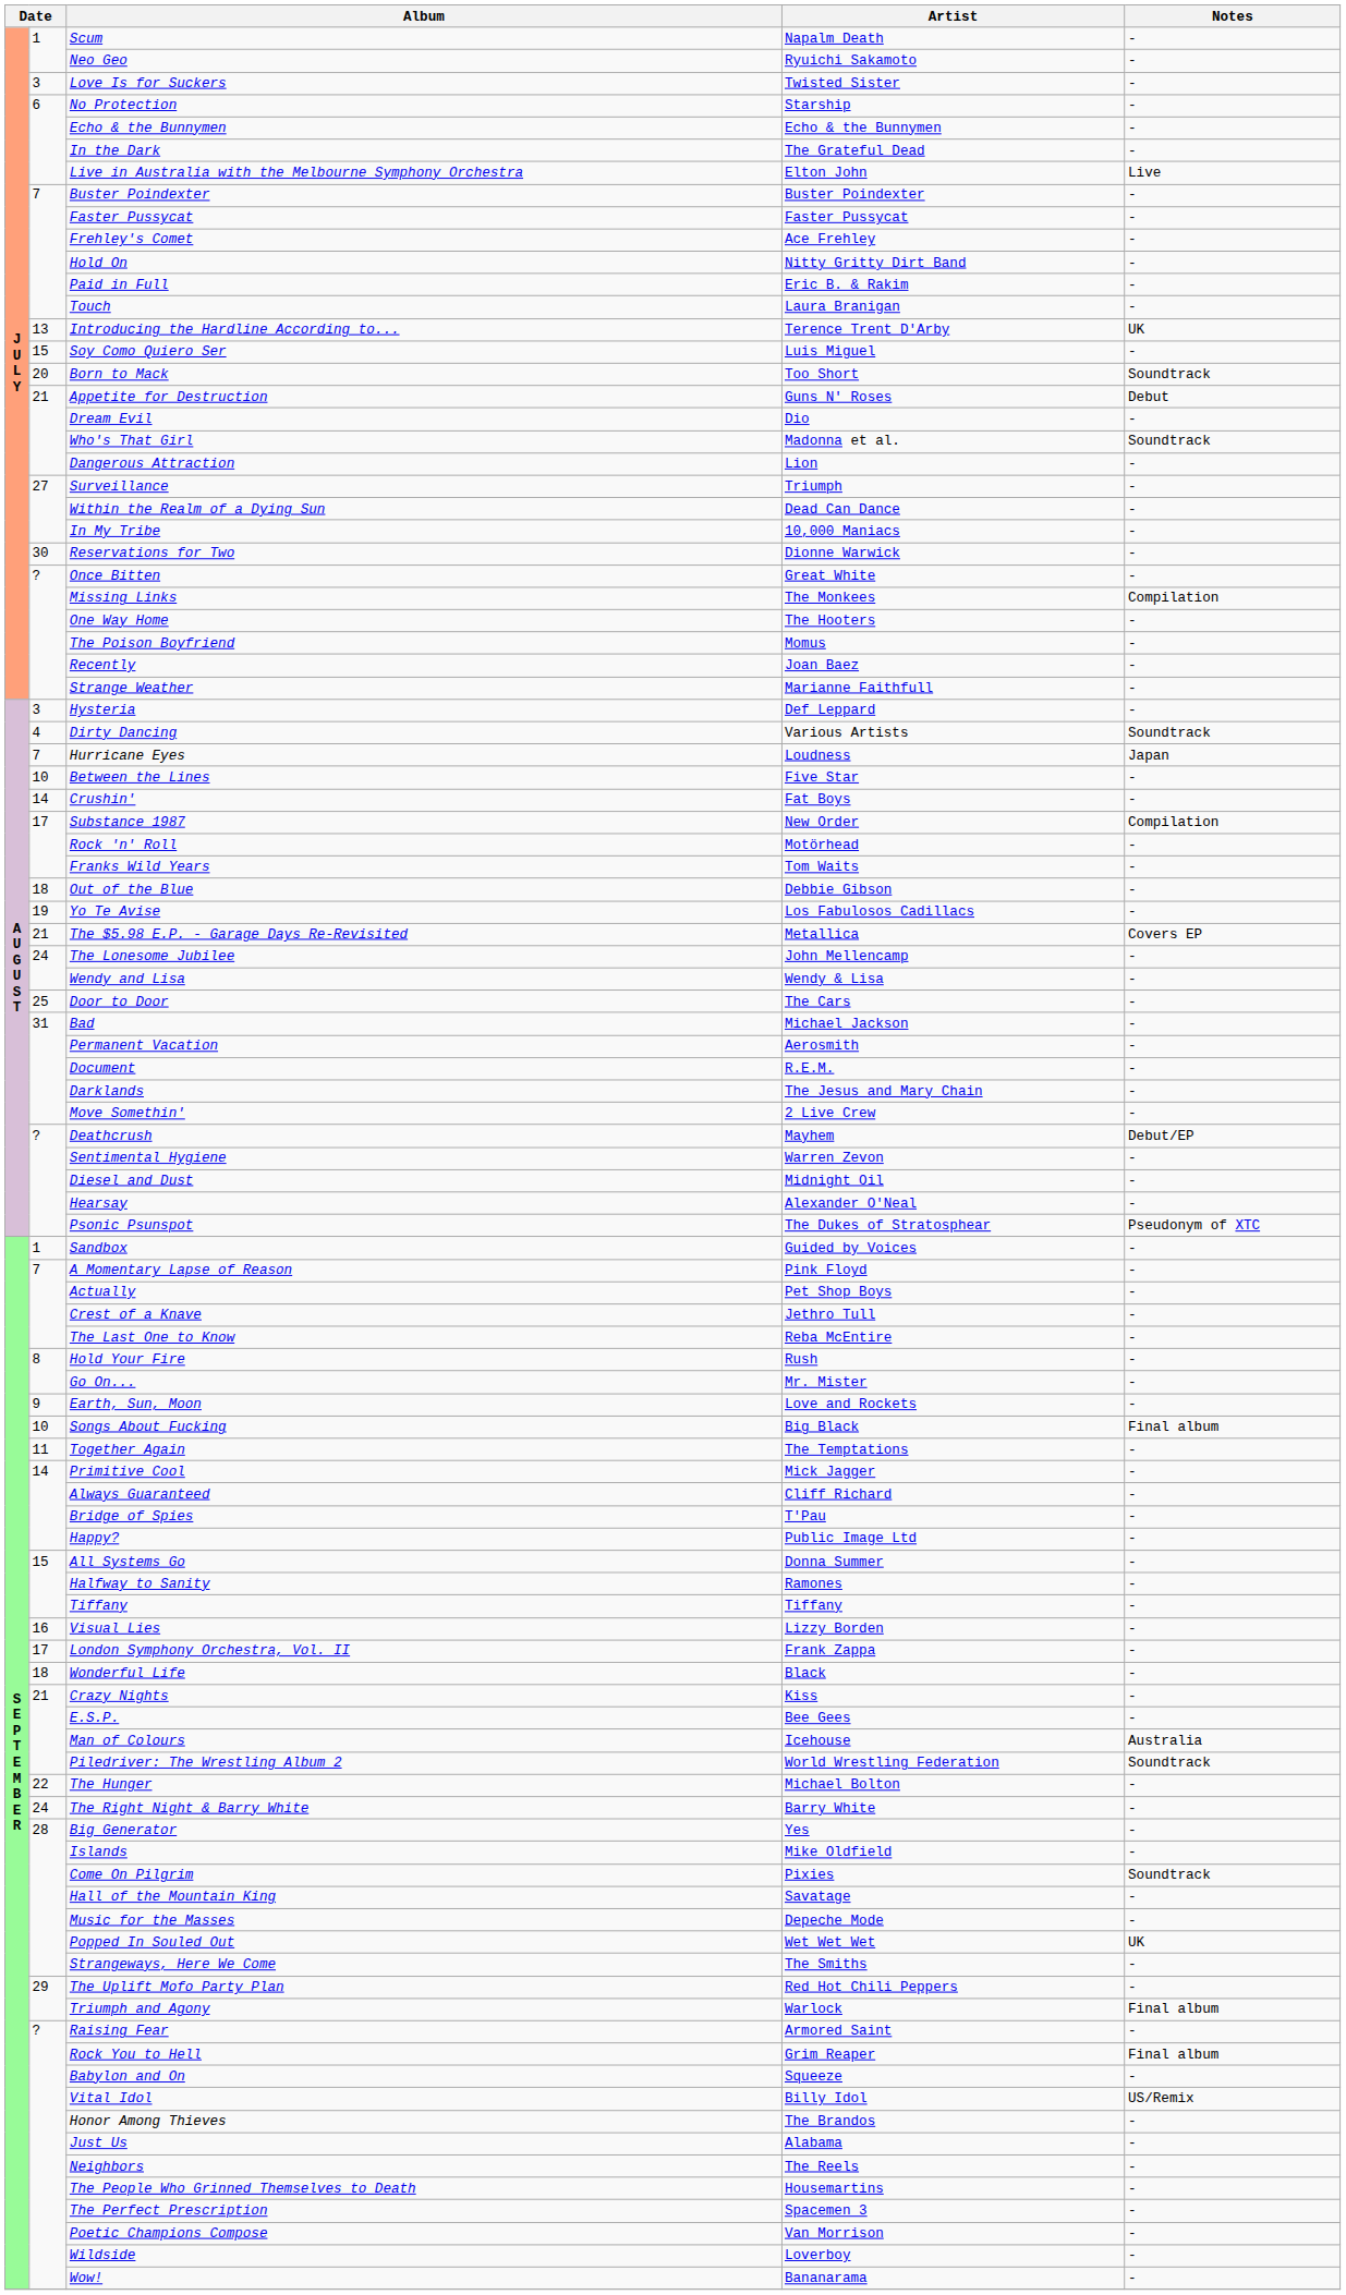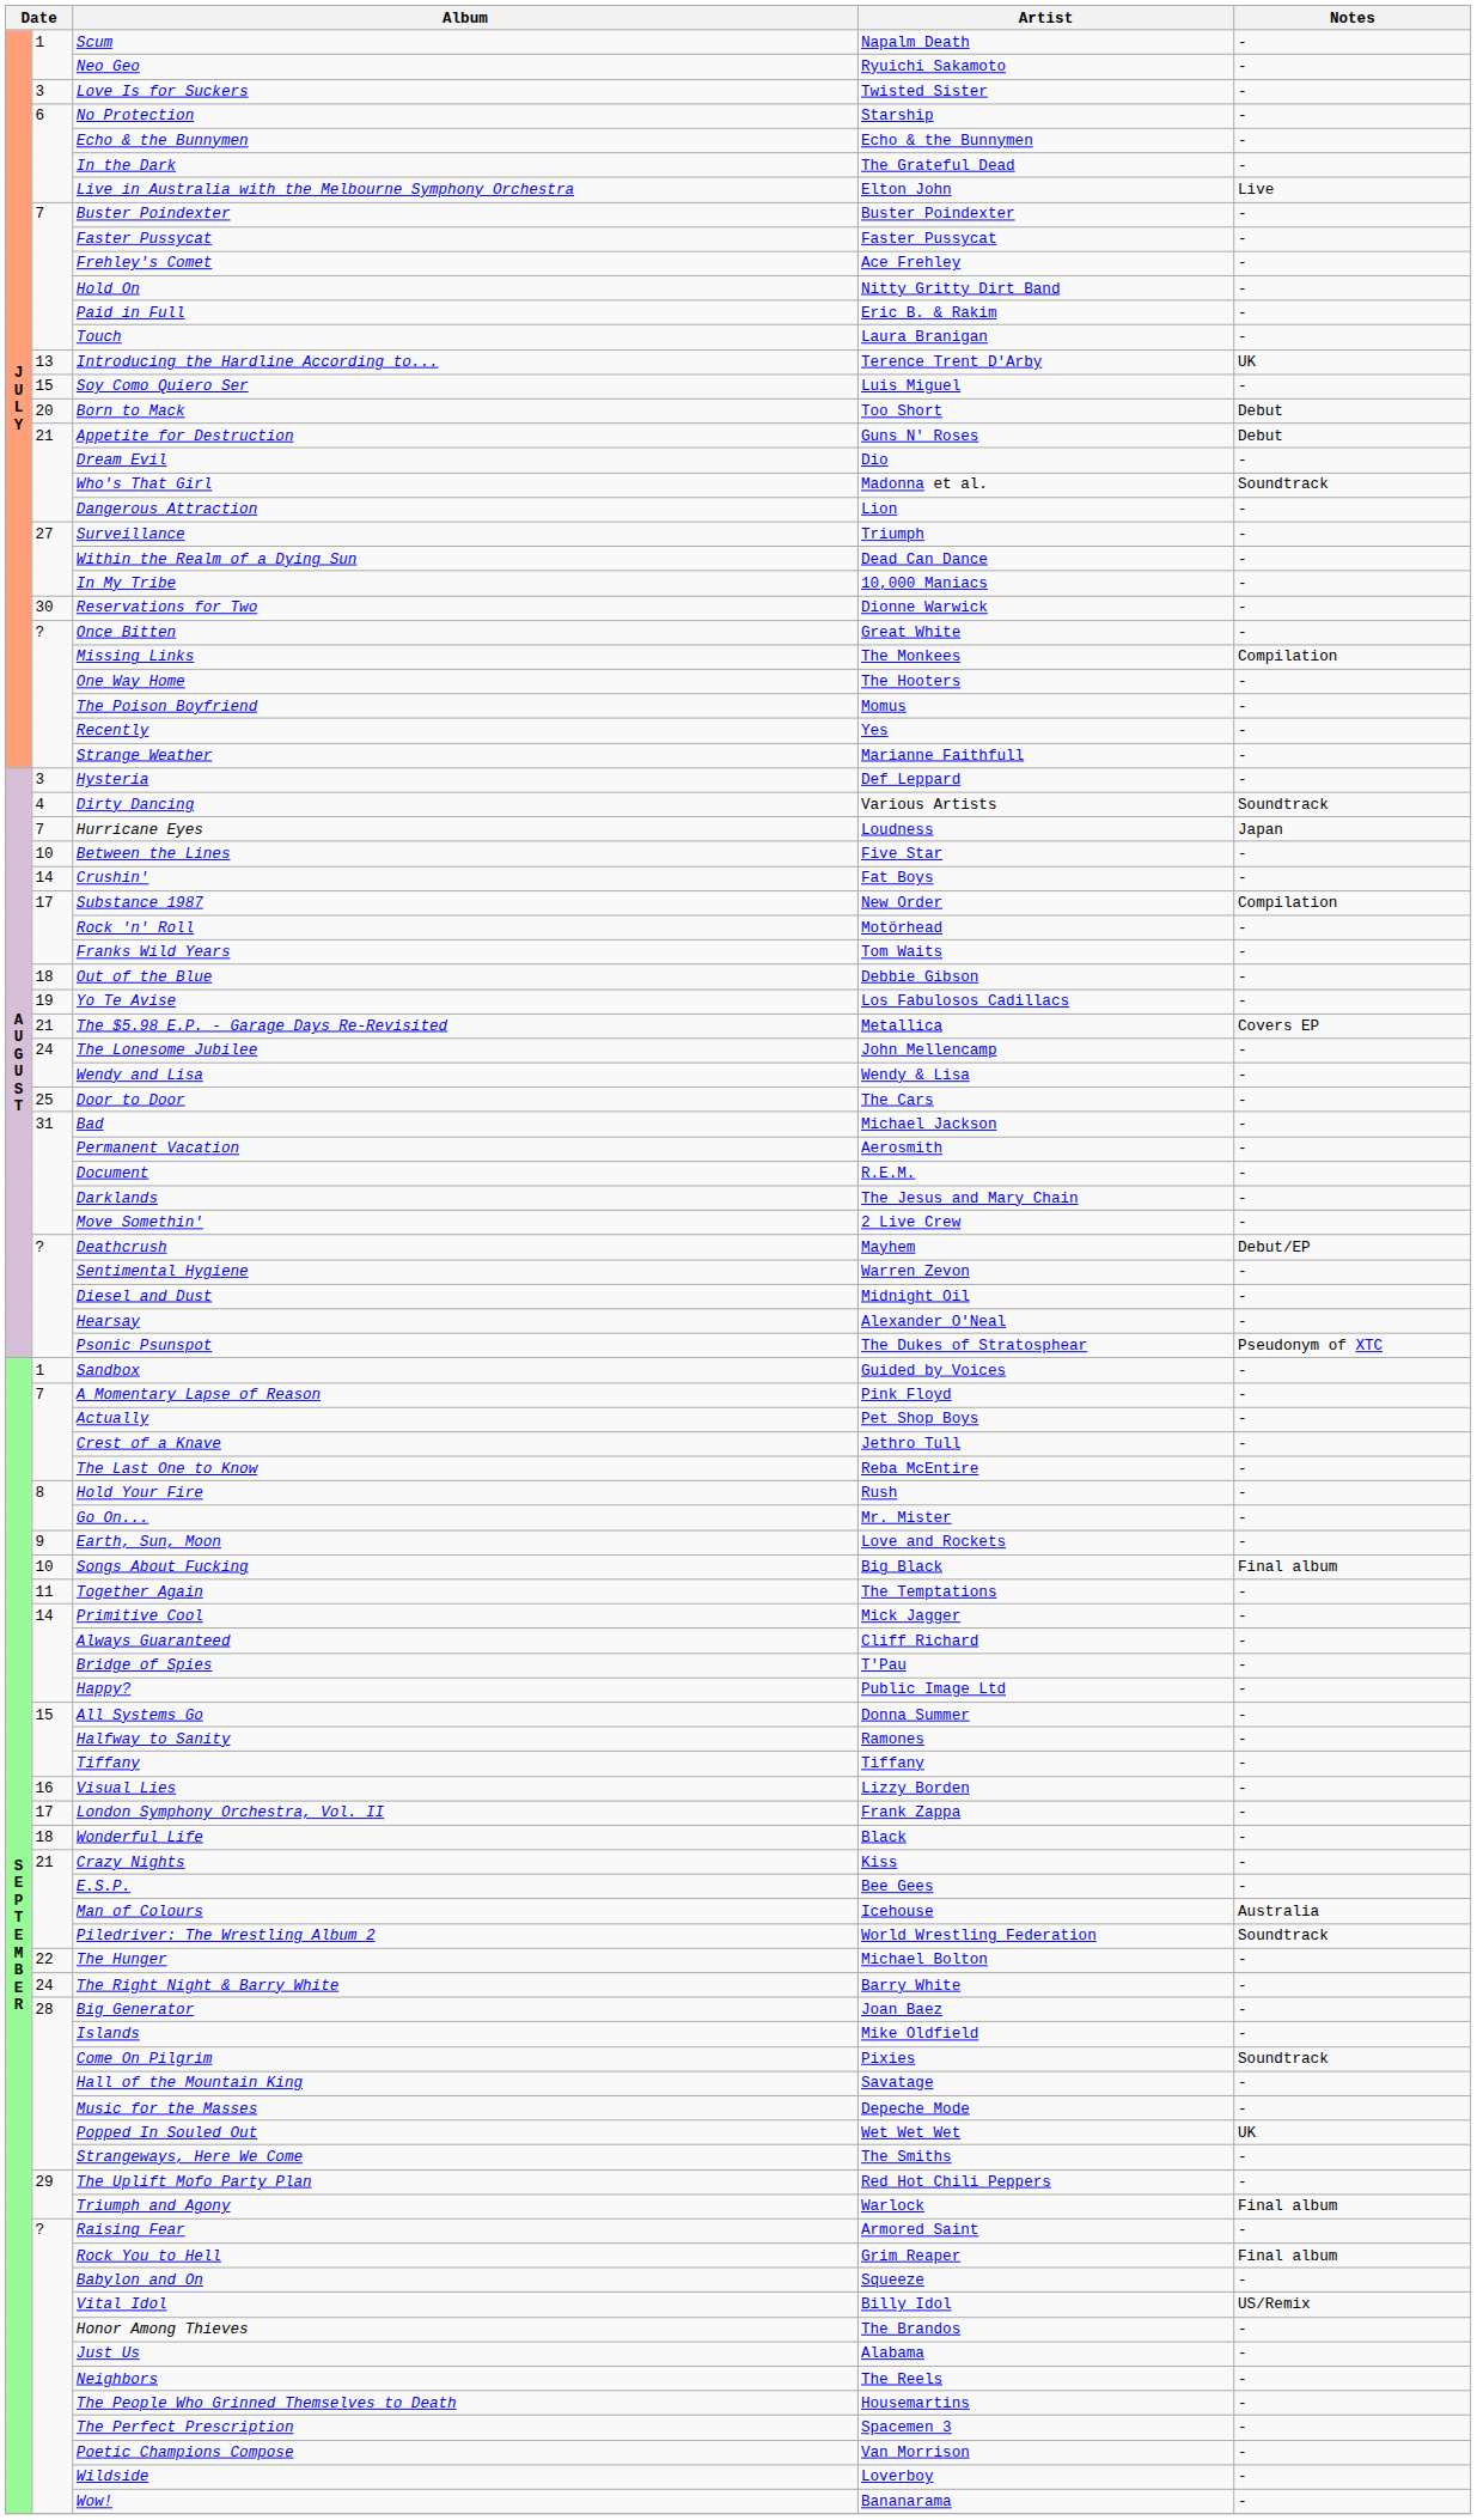Born to Mack | Notes: Soundtrack -> Debut
Recently | Artist: Joan Baez -> Yes
Big Generator | Artist: Yes -> Joan Baez
